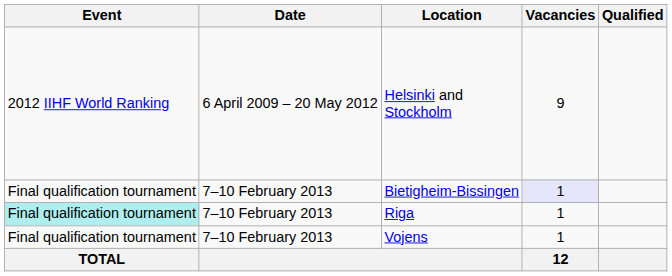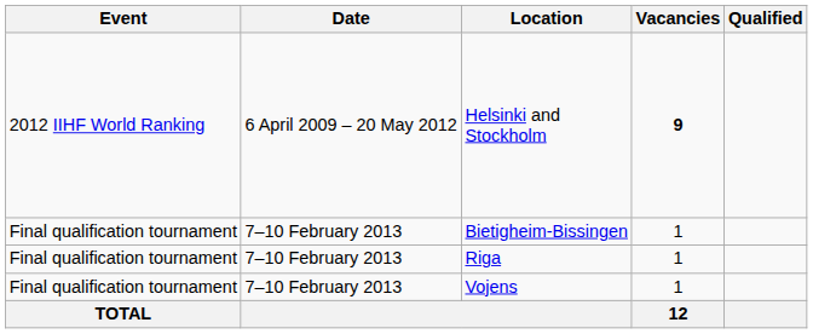Helsinki and Stockholm | Vacancies: normal -> bold
Bietigheim-Bissingen | Vacancies: lavender background -> no background
Riga | Event: paleturquoise background -> no background
